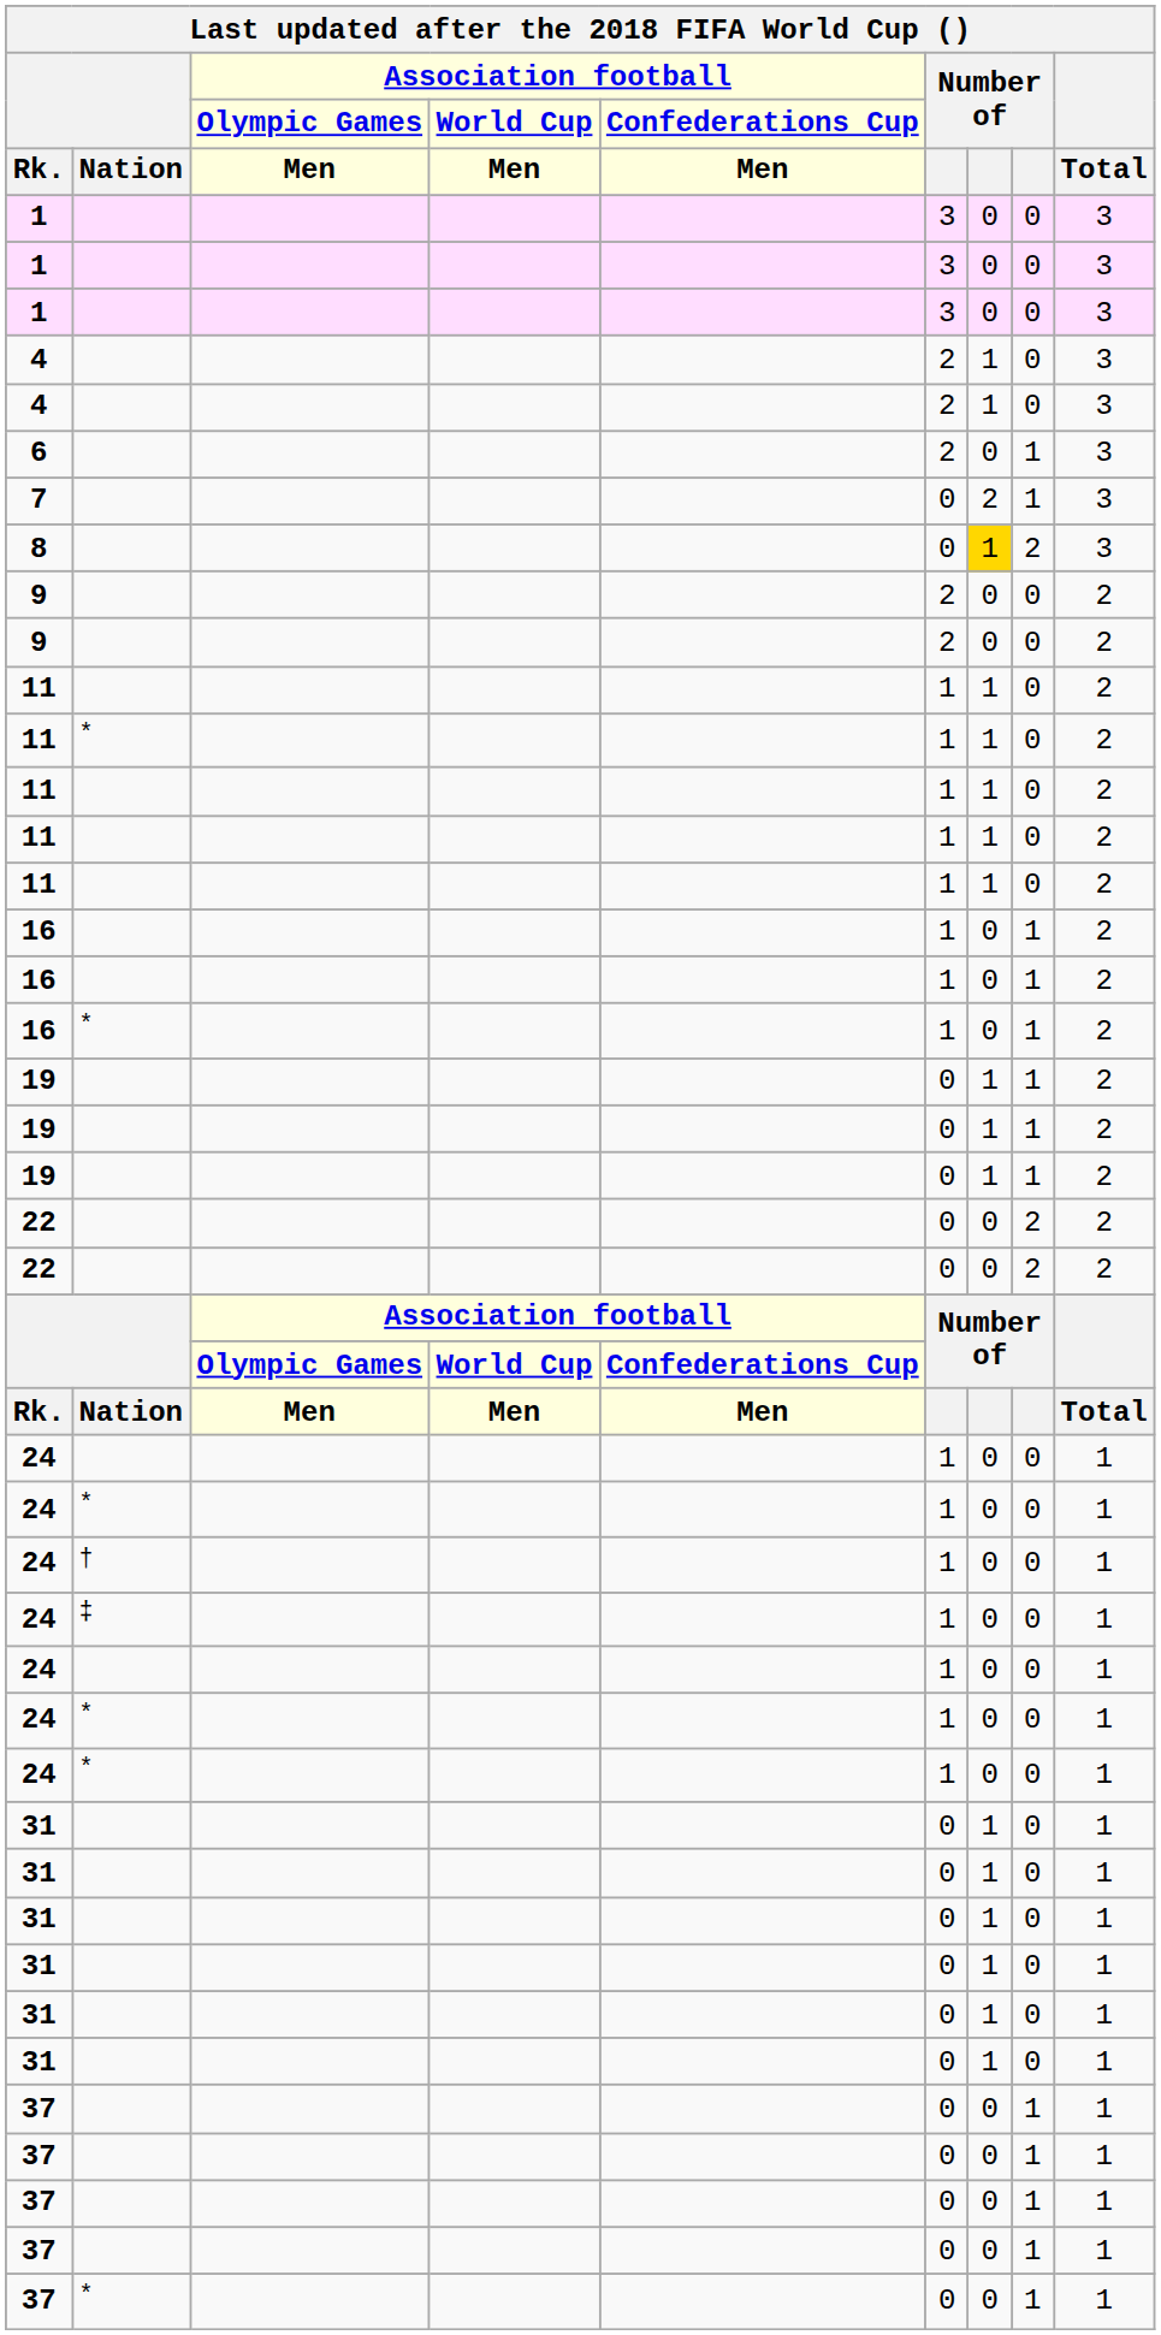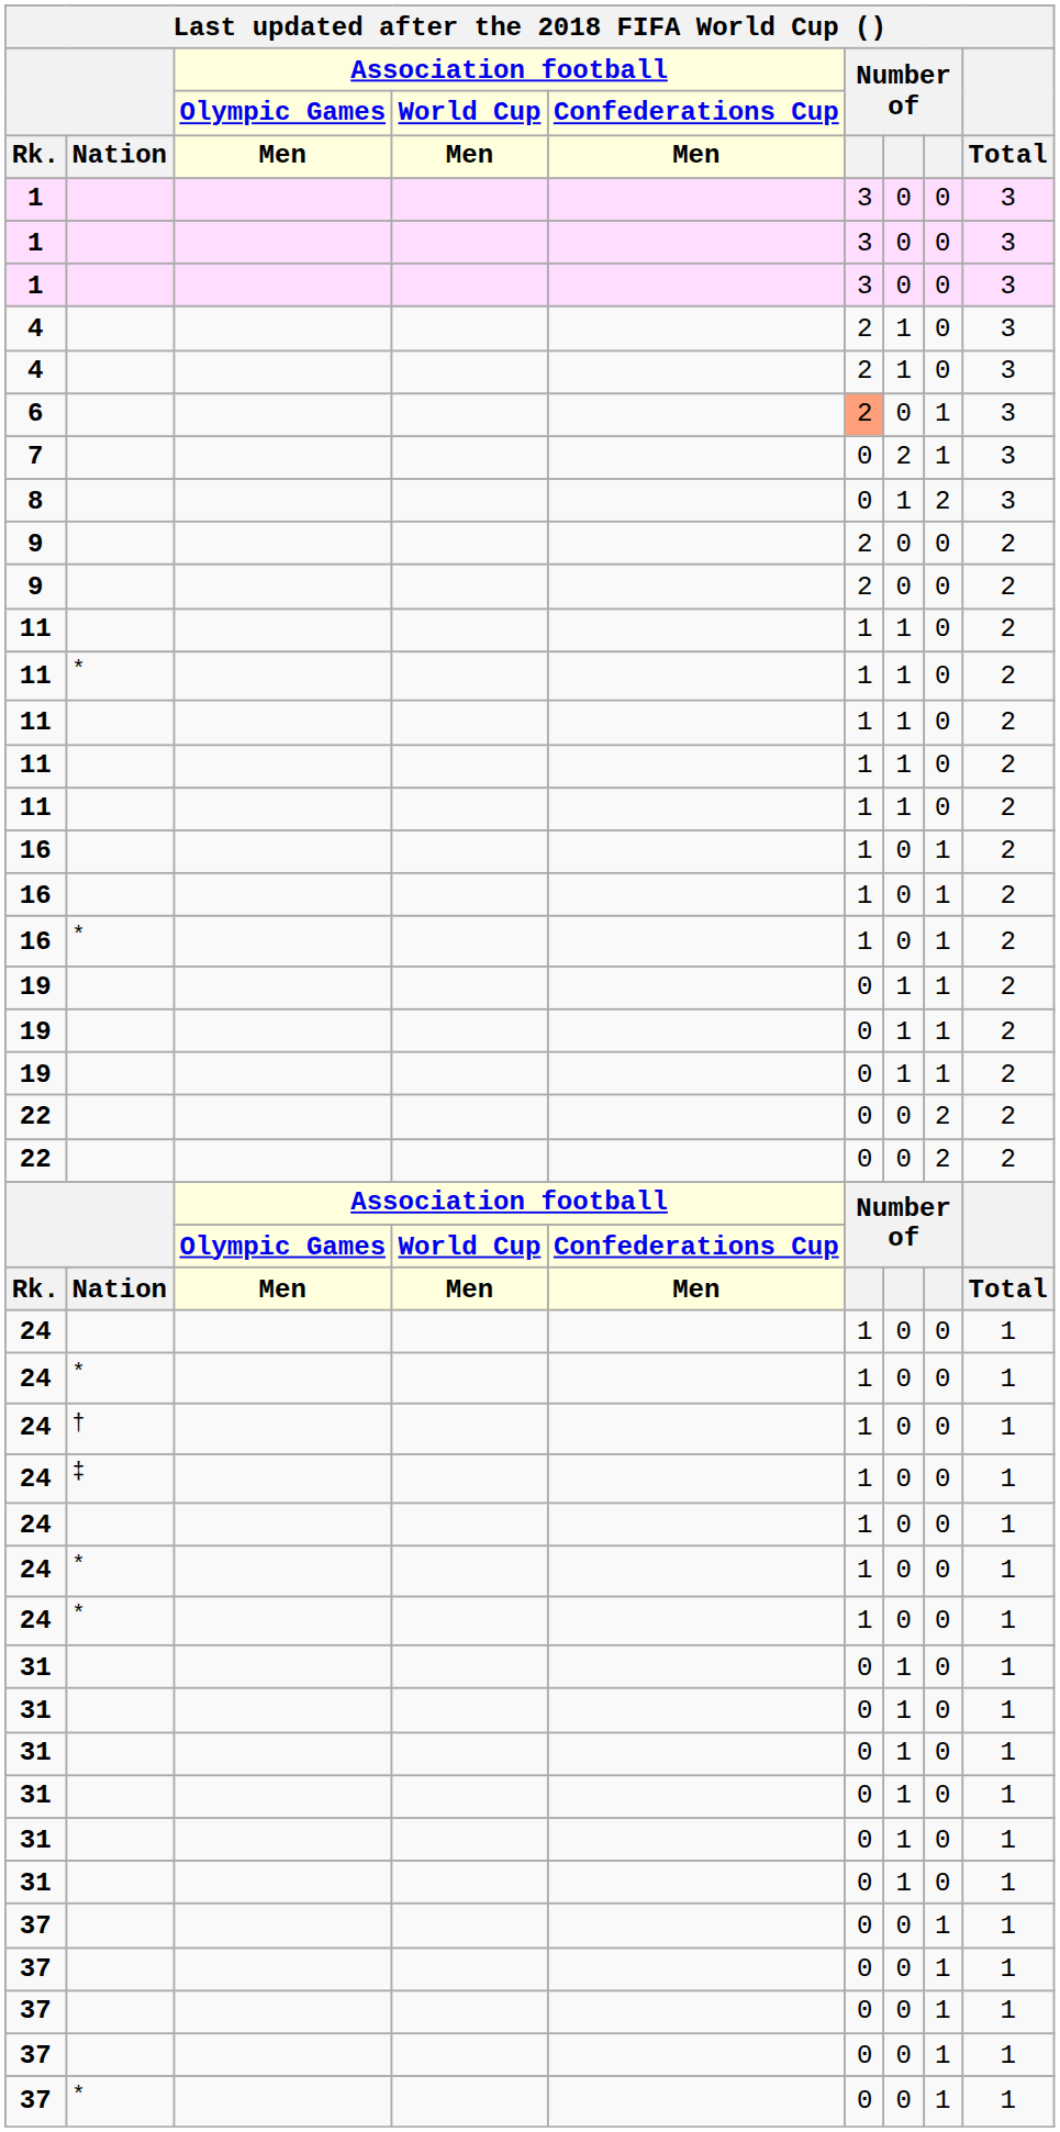6 | column 6: no background -> lightsalmon background
8 | column 7: gold background -> no background
